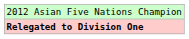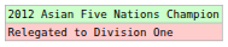row 2 | column 1: bold -> normal
